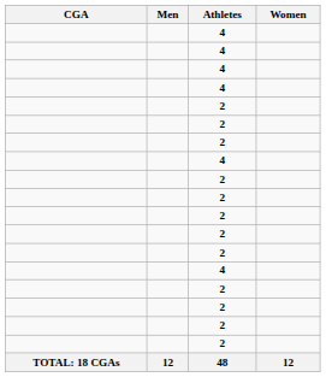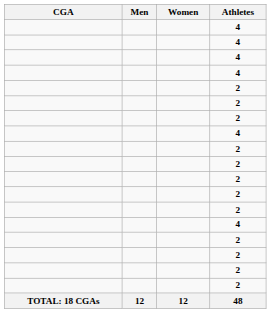columns swapped: Women <-> Athletes
